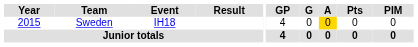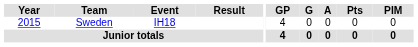Sweden | A: gold background -> no background
